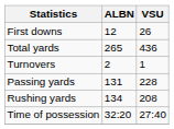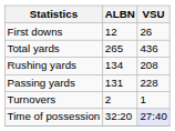rows swapped: Rushing yards <-> Turnovers
Time of possession | VSU: no background -> lavender background
